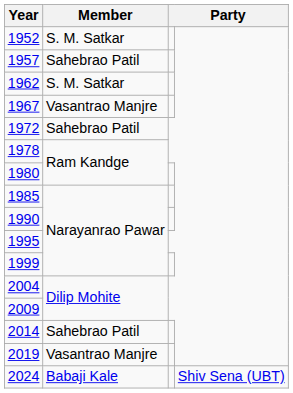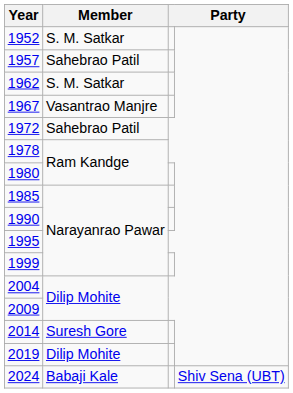2014 | Member: Sahebrao Patil -> Suresh Gore
2019 | Member: Vasantrao Manjre -> Dilip Mohite
